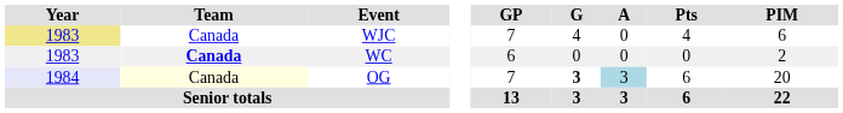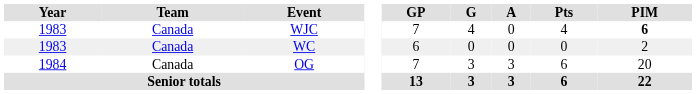WJC | Year: khaki background -> no background
WJC | PIM: normal -> bold
WC | Team: bold -> normal
OG | Year: lavender background -> no background
OG | Team: lightyellow background -> no background
OG | G: bold -> normal
OG | A: lightblue background -> no background
